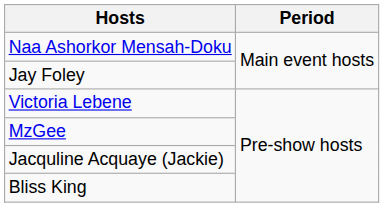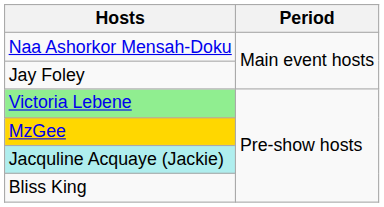Victoria Lebene | Hosts: no background -> lightgreen background
MzGee | Hosts: no background -> gold background
Jacquline Acquaye (Jackie) | Hosts: no background -> paleturquoise background
